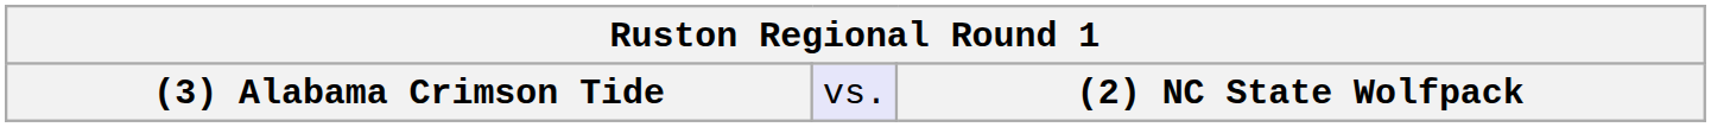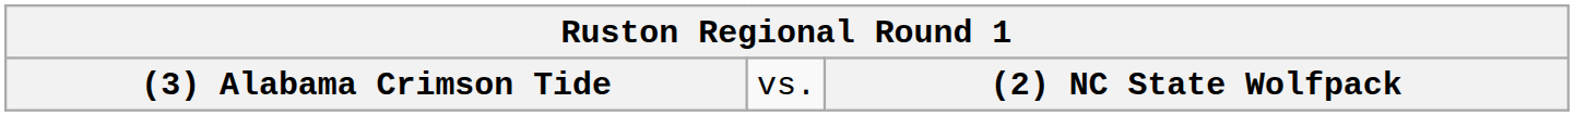(3) Alabama Crimson Tide | column 2: lavender background -> no background
